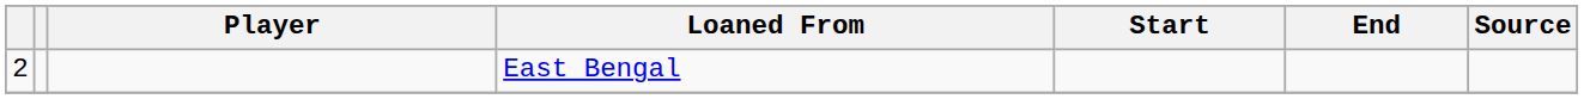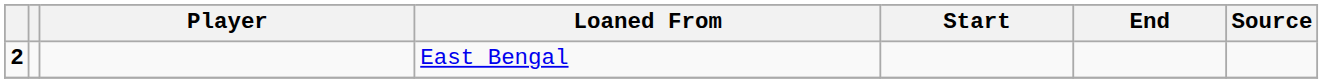East Bengal | column 1: normal -> bold
